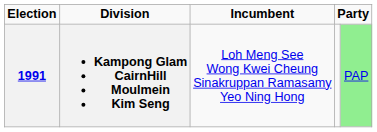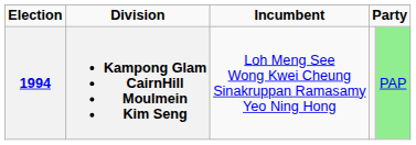Kampong Glam CairnHill Moulmein Kim Seng | Election: 1991 -> 1994
